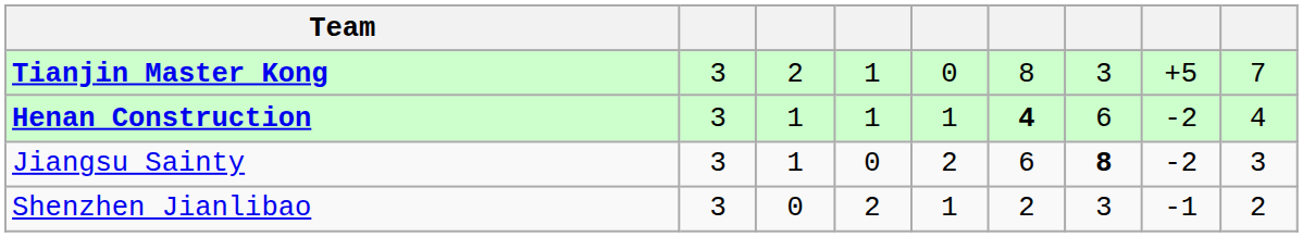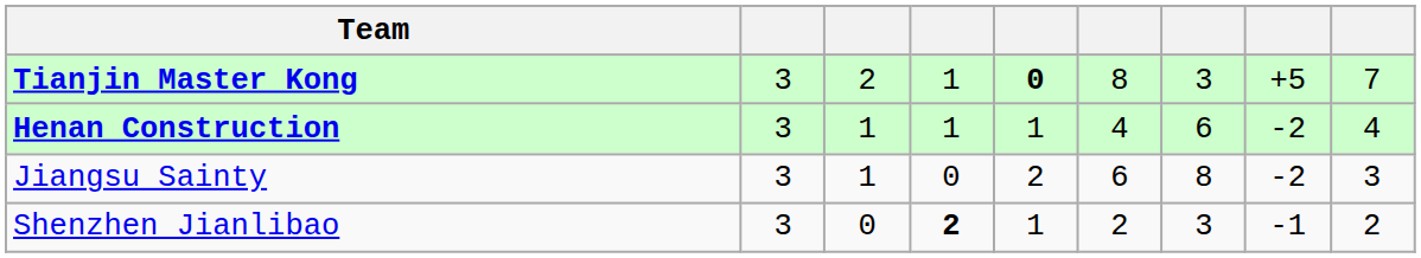Tianjin Master Kong | column 5: normal -> bold
Henan Construction | column 6: bold -> normal
Jiangsu Sainty | column 7: bold -> normal
Shenzhen Jianlibao | column 4: normal -> bold
